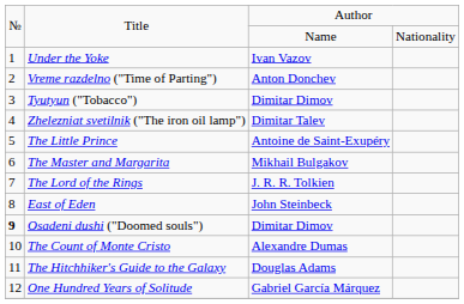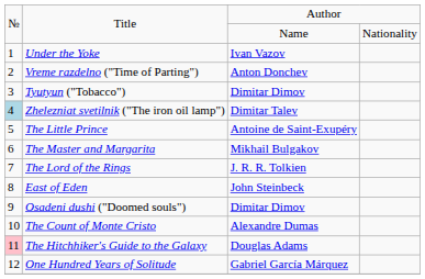Zhelezniat svetilnik ("The iron oil lamp") | column 1: no background -> lightblue background
Osadeni dushi ("Doomed souls") | column 1: bold -> normal
The Hitchhiker's Guide to the Galaxy | column 1: no background -> pink background
